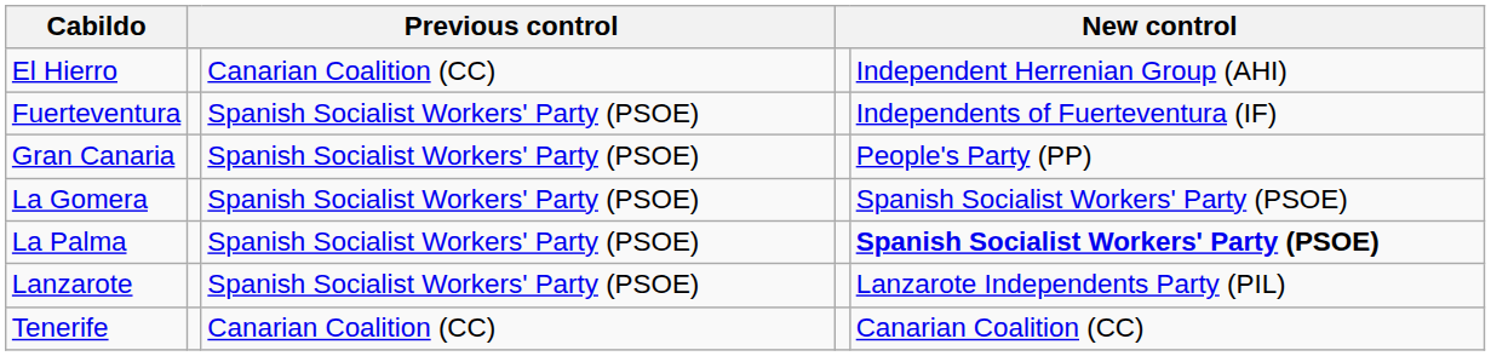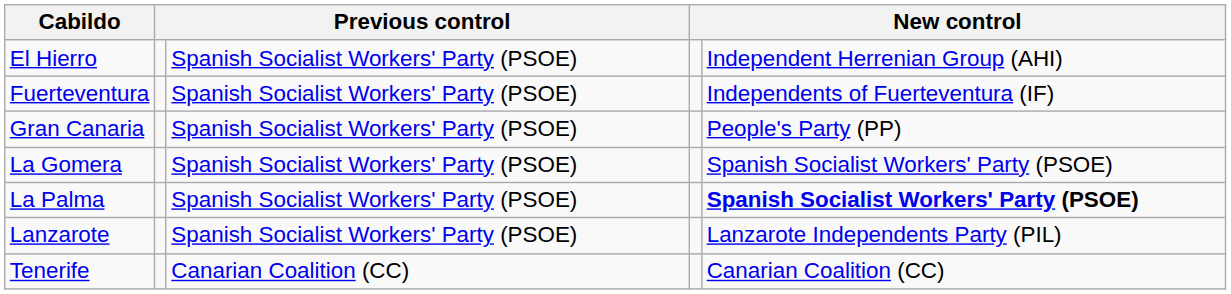El Hierro | column 3: Canarian Coalition (CC) -> Spanish Socialist Workers' Party (PSOE)
